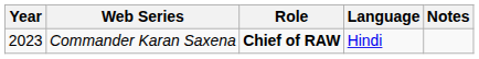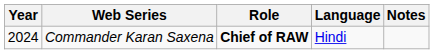Commander Karan Saxena | Year: 2023 -> 2024
